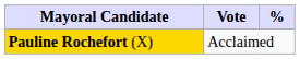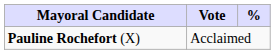Pauline Rochefort (X) | Mayoral Candidate: gold background -> no background
